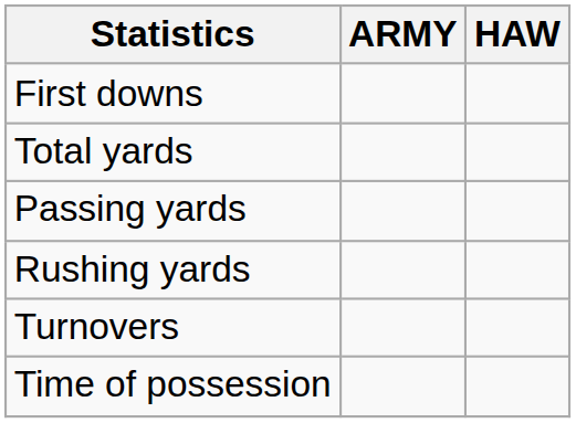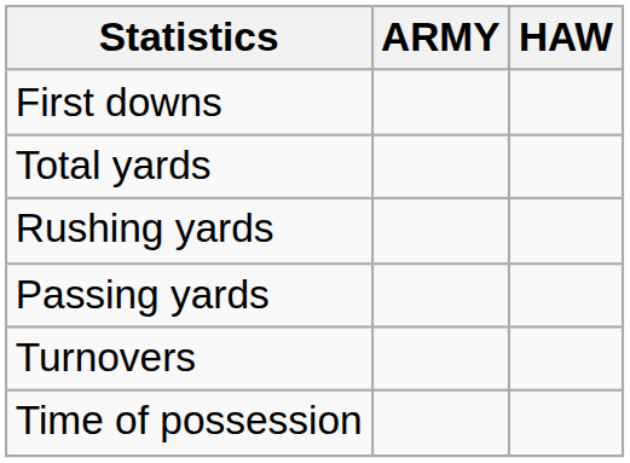rows swapped: Rushing yards <-> Passing yards
